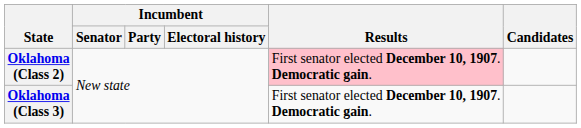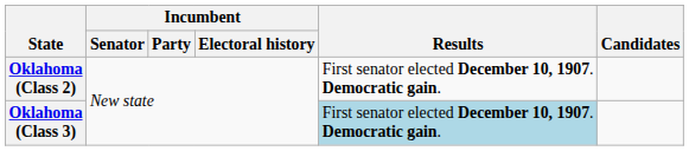Oklahoma (Class 2) | Results: pink background -> no background
Oklahoma (Class 3) | Results: no background -> lightblue background
